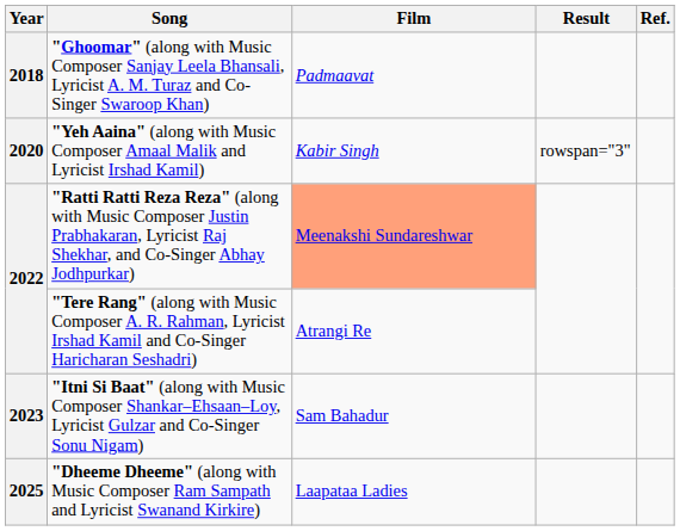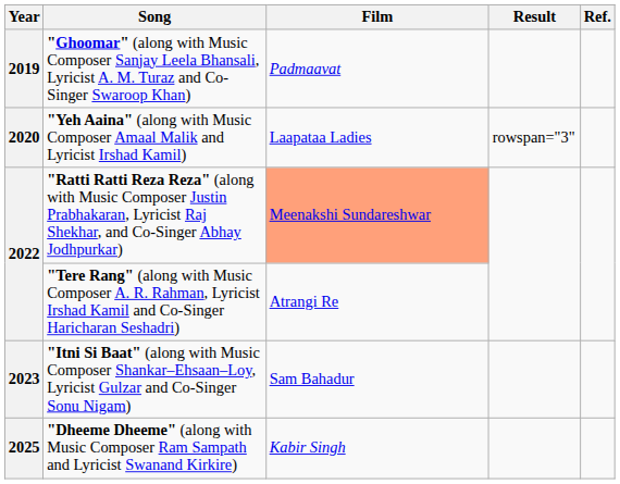row 2 | Year: 2018 -> 2019
row 3 | Film: Kabir Singh -> Laapataa Ladies
row 7 | Film: Laapataa Ladies -> Kabir Singh
